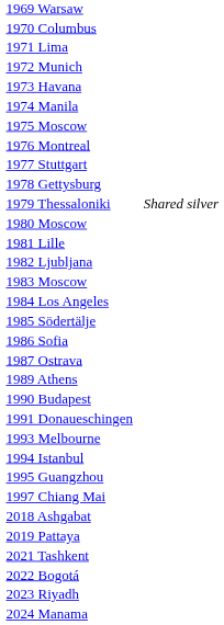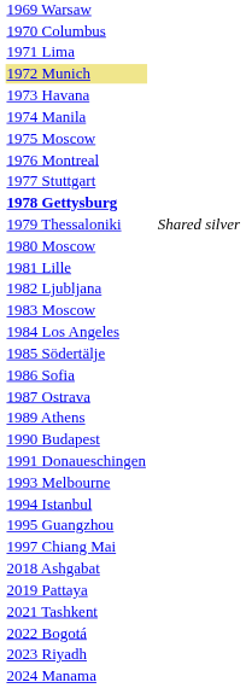1972 Munich | column 1: no background -> khaki background
1978 Gettysburg | column 1: normal -> bold
